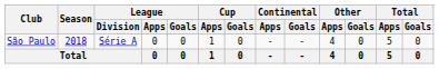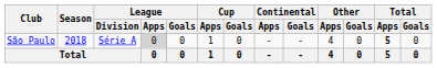São Paulo | League / Apps: no background -> lightgrey background
São Paulo | Total / Apps: normal -> bold
